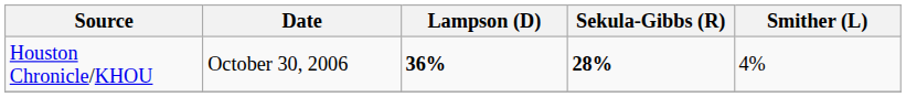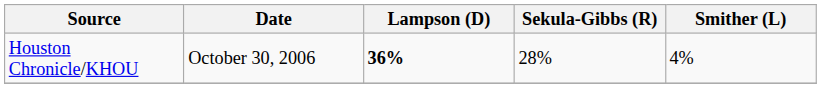Houston Chronicle/KHOU | Sekula-Gibbs (R): bold -> normal
